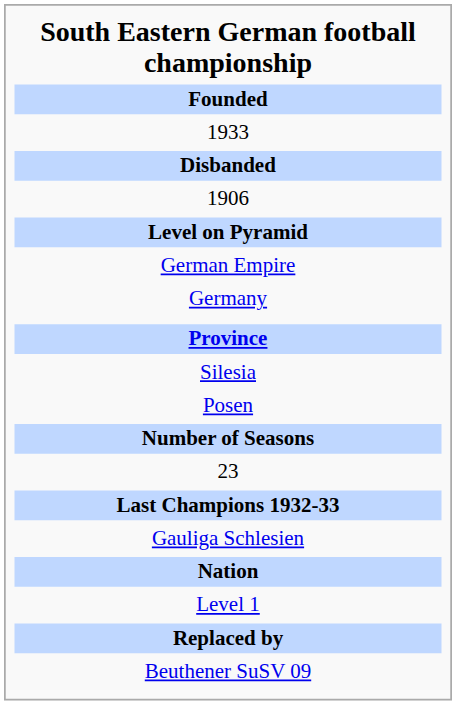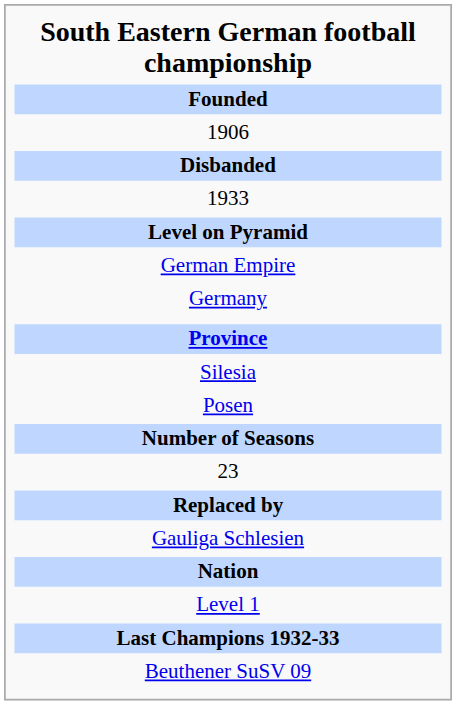row 3 | column 1: 1933 -> 1906
row 5 | column 1: 1906 -> 1933
row 14 | column 1: Last Champions 1932-33 -> Replaced by
row 18 | column 1: Replaced by -> Last Champions 1932-33
